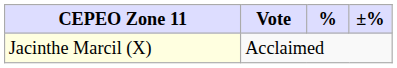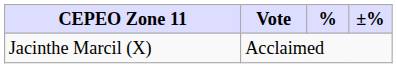Jacinthe Marcil (X) | CEPEO Zone 11: lightyellow background -> no background
